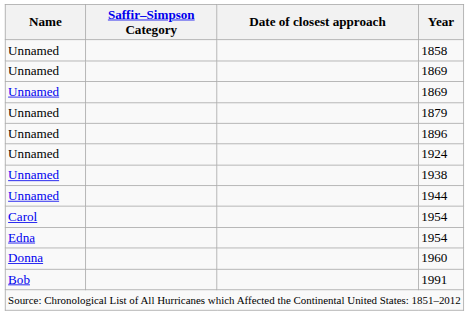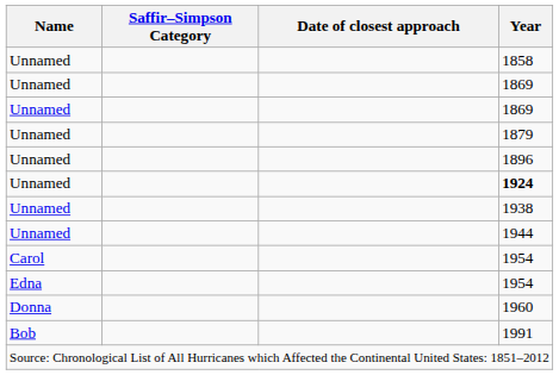1924 | Year: normal -> bold
